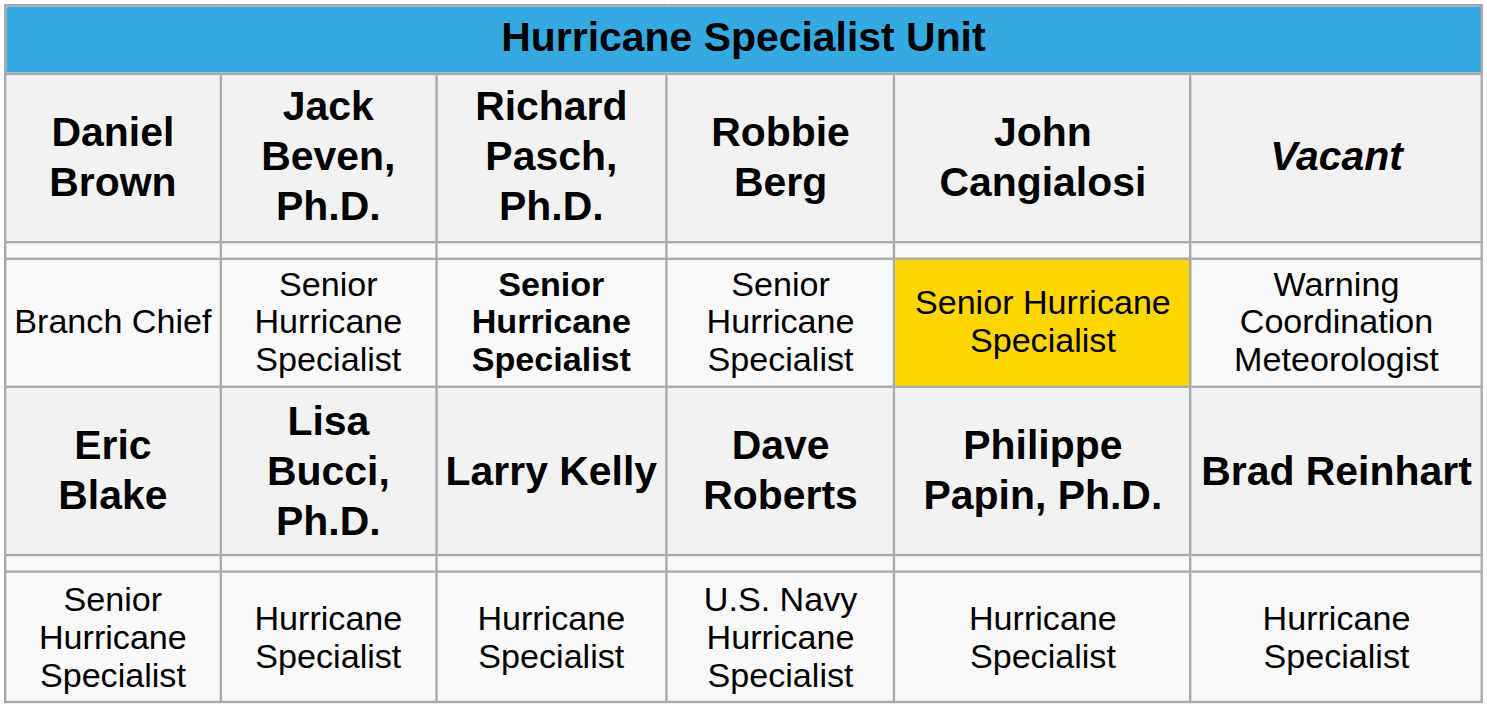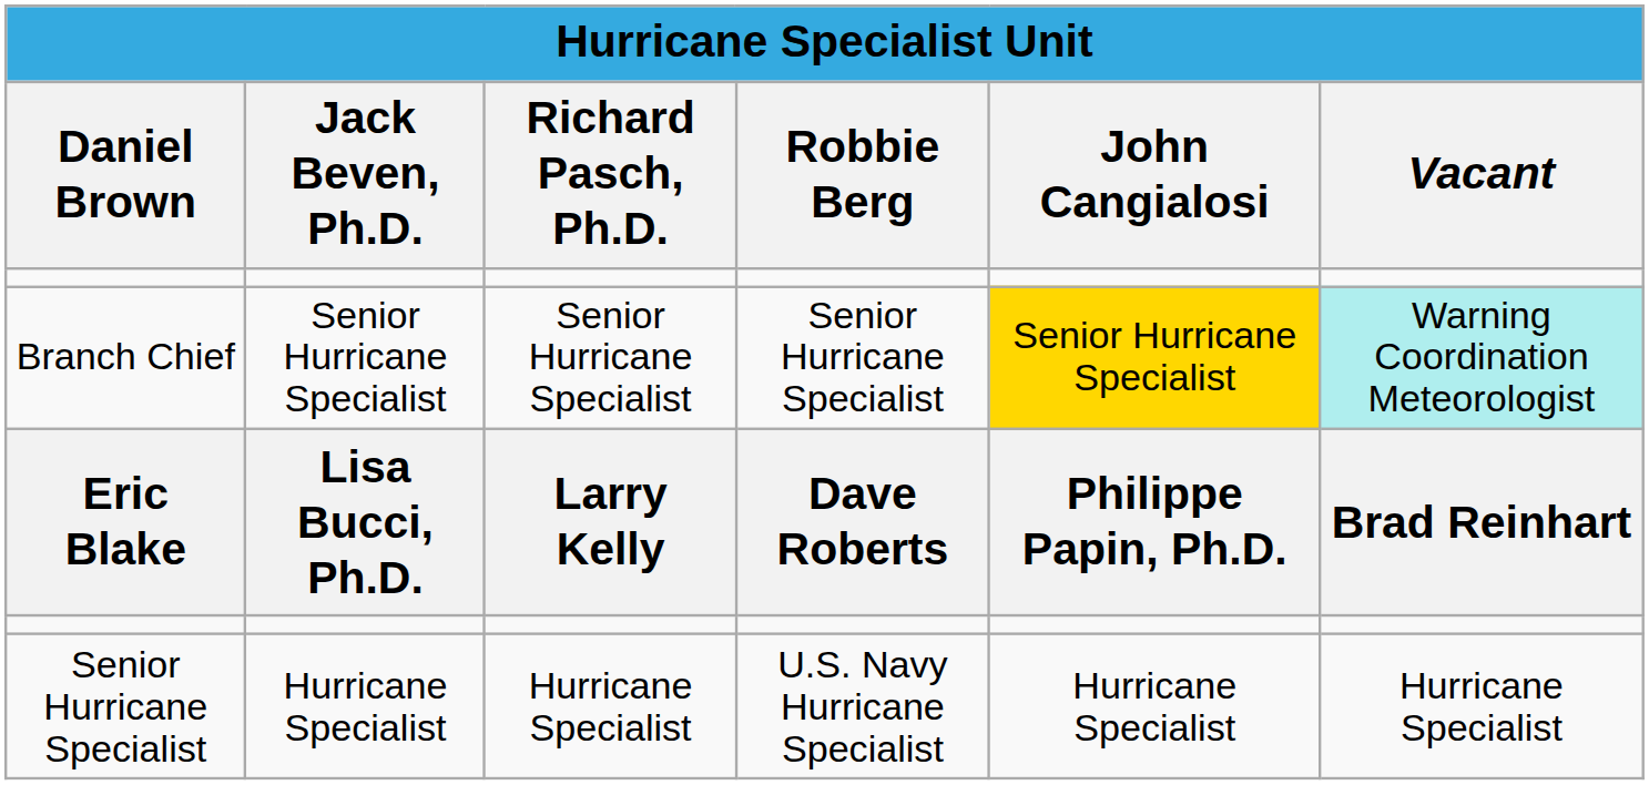Branch Chief | Richard Pasch, Ph.D.: bold -> normal
Branch Chief | Vacant: no background -> paleturquoise background
